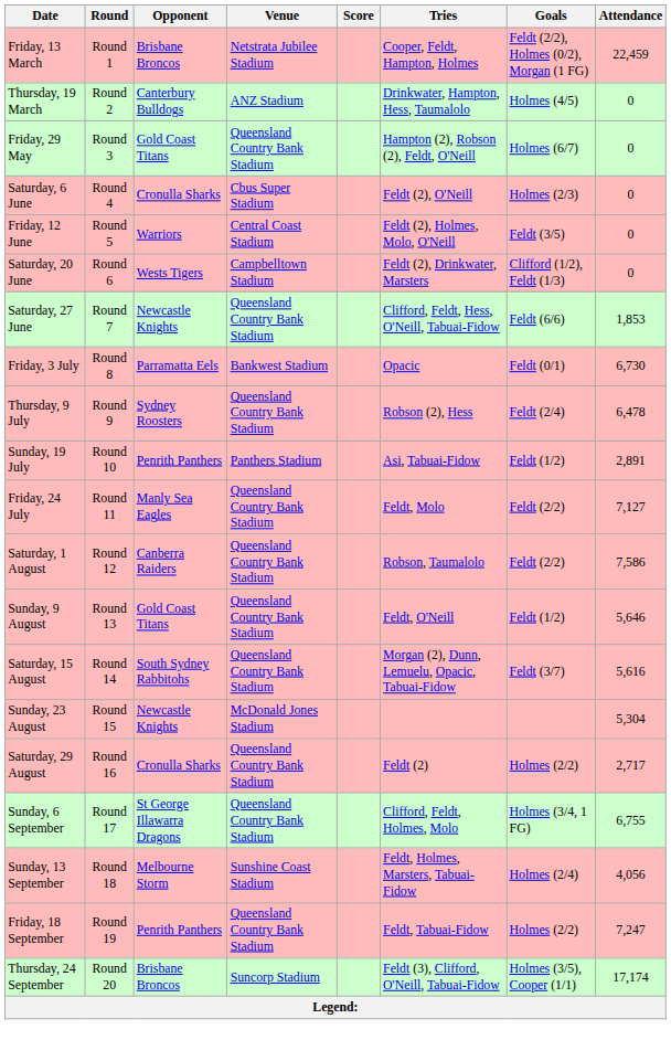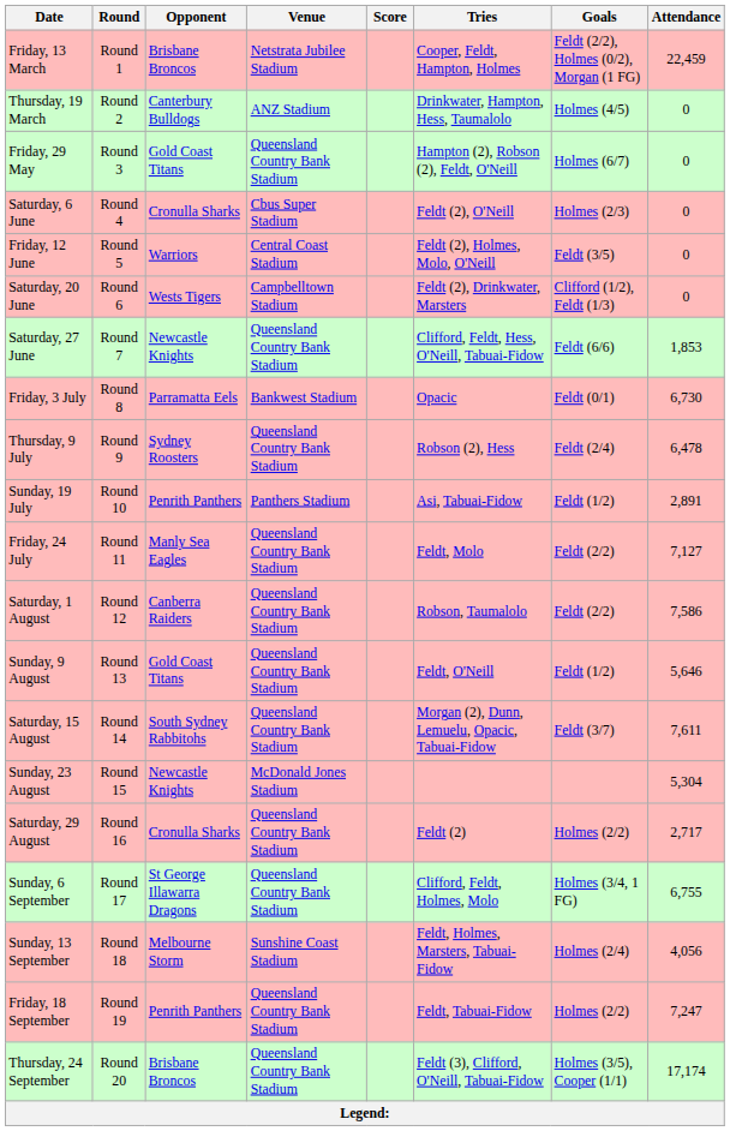Saturday, 15 August | Attendance: 5,616 -> 7,611
Thursday, 24 September | Venue: Suncorp Stadium -> Queensland Country Bank Stadium
